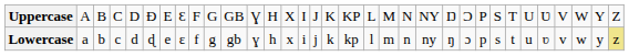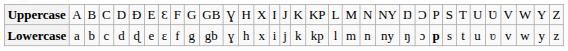Lowercase | column 25: normal -> bold
Lowercase | column 33: khaki background -> no background
